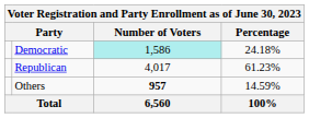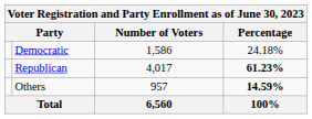Democratic | Number of Voters: paleturquoise background -> no background
Republican | Percentage: normal -> bold
Others | Number of Voters: bold -> normal
Others | Percentage: normal -> bold
